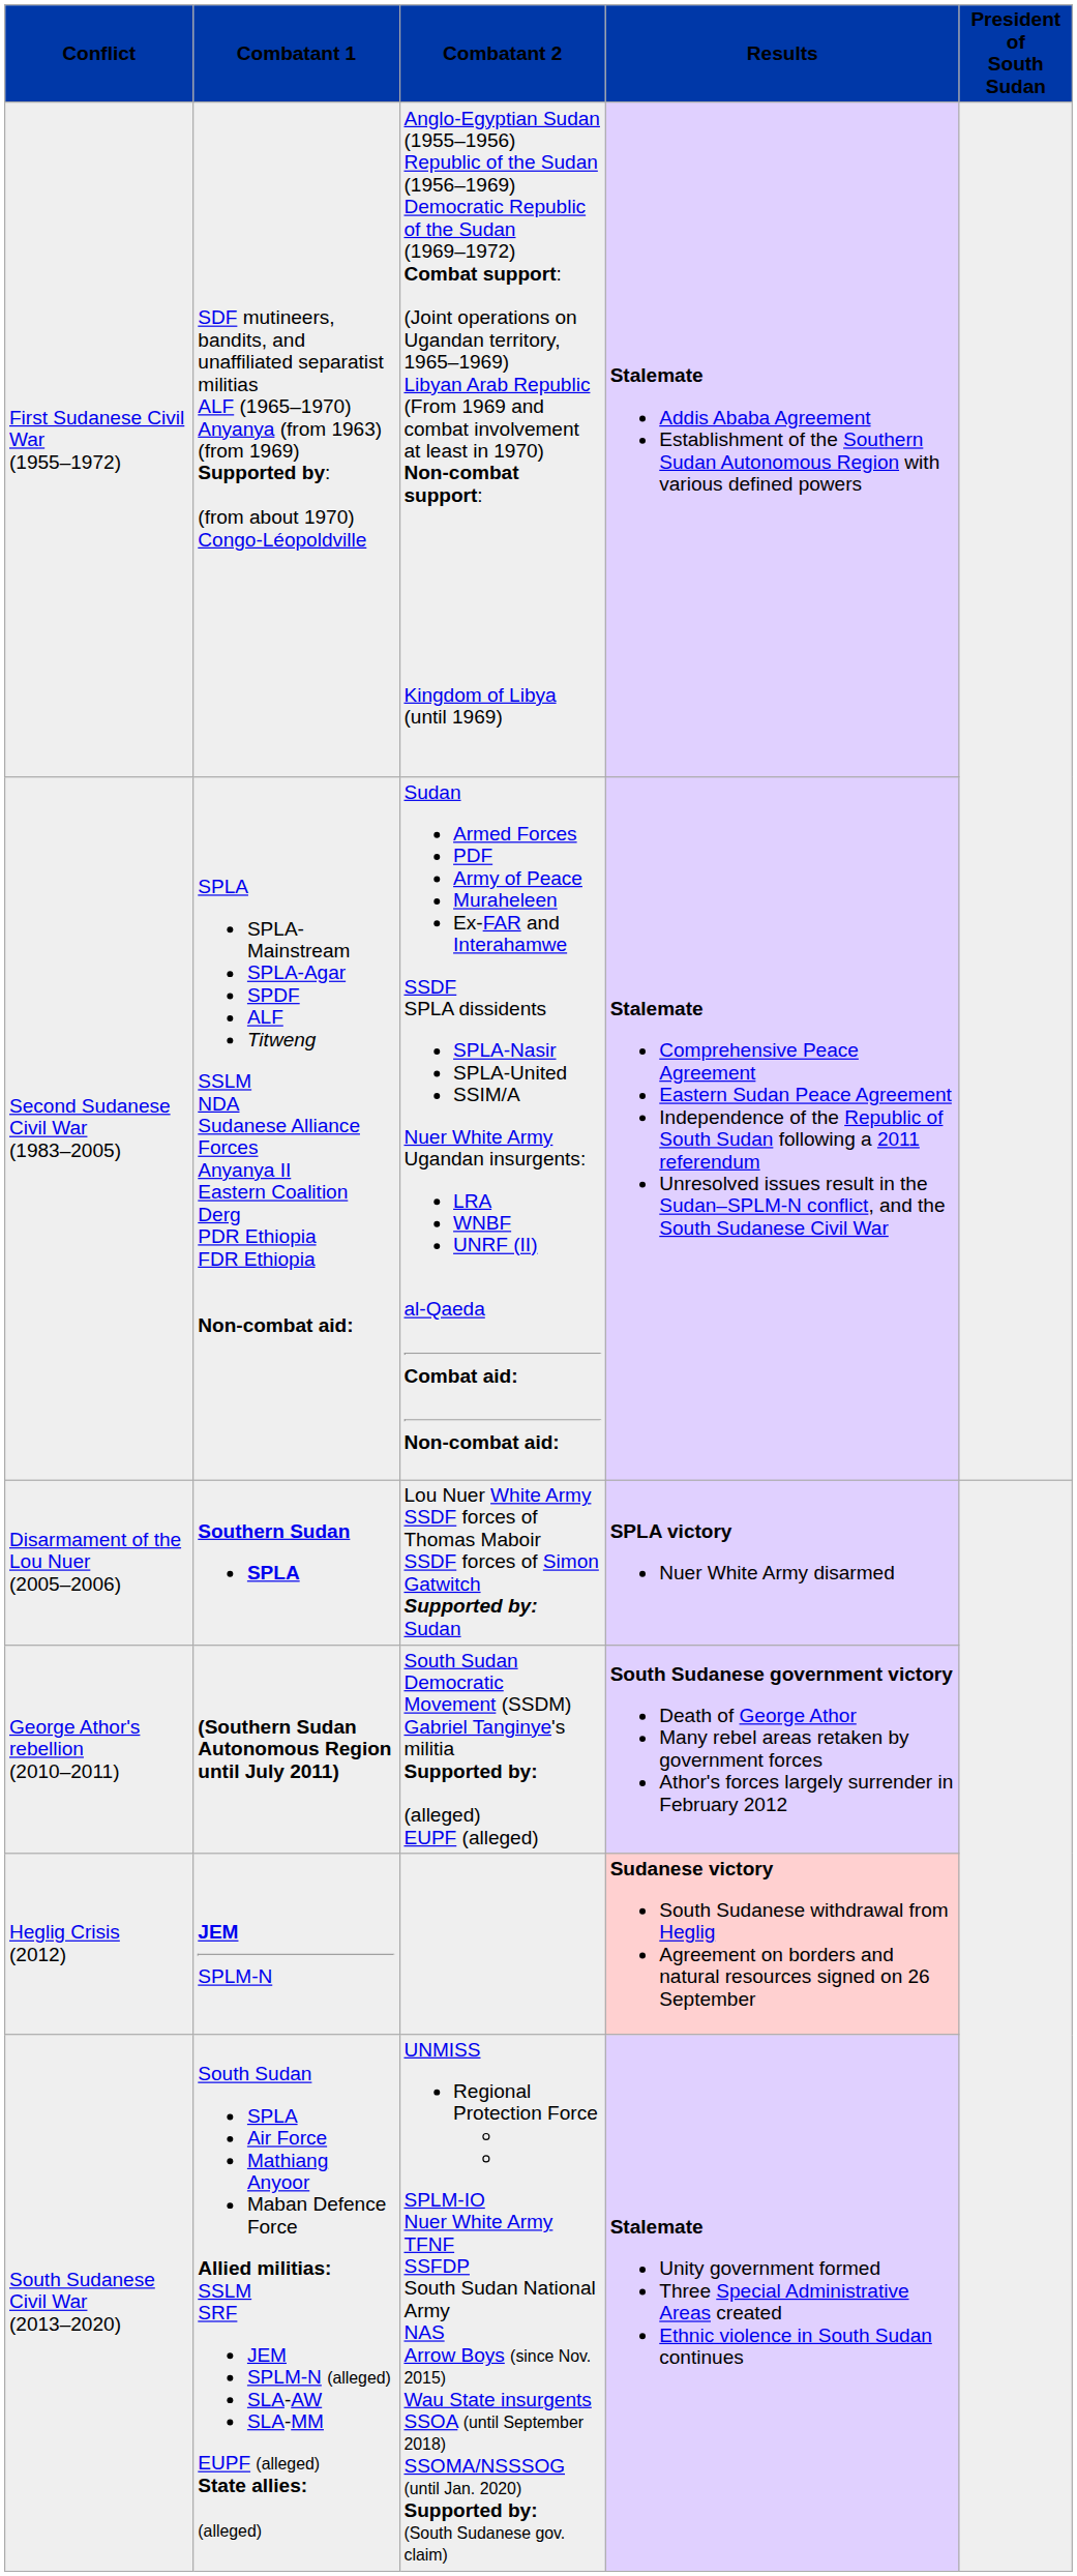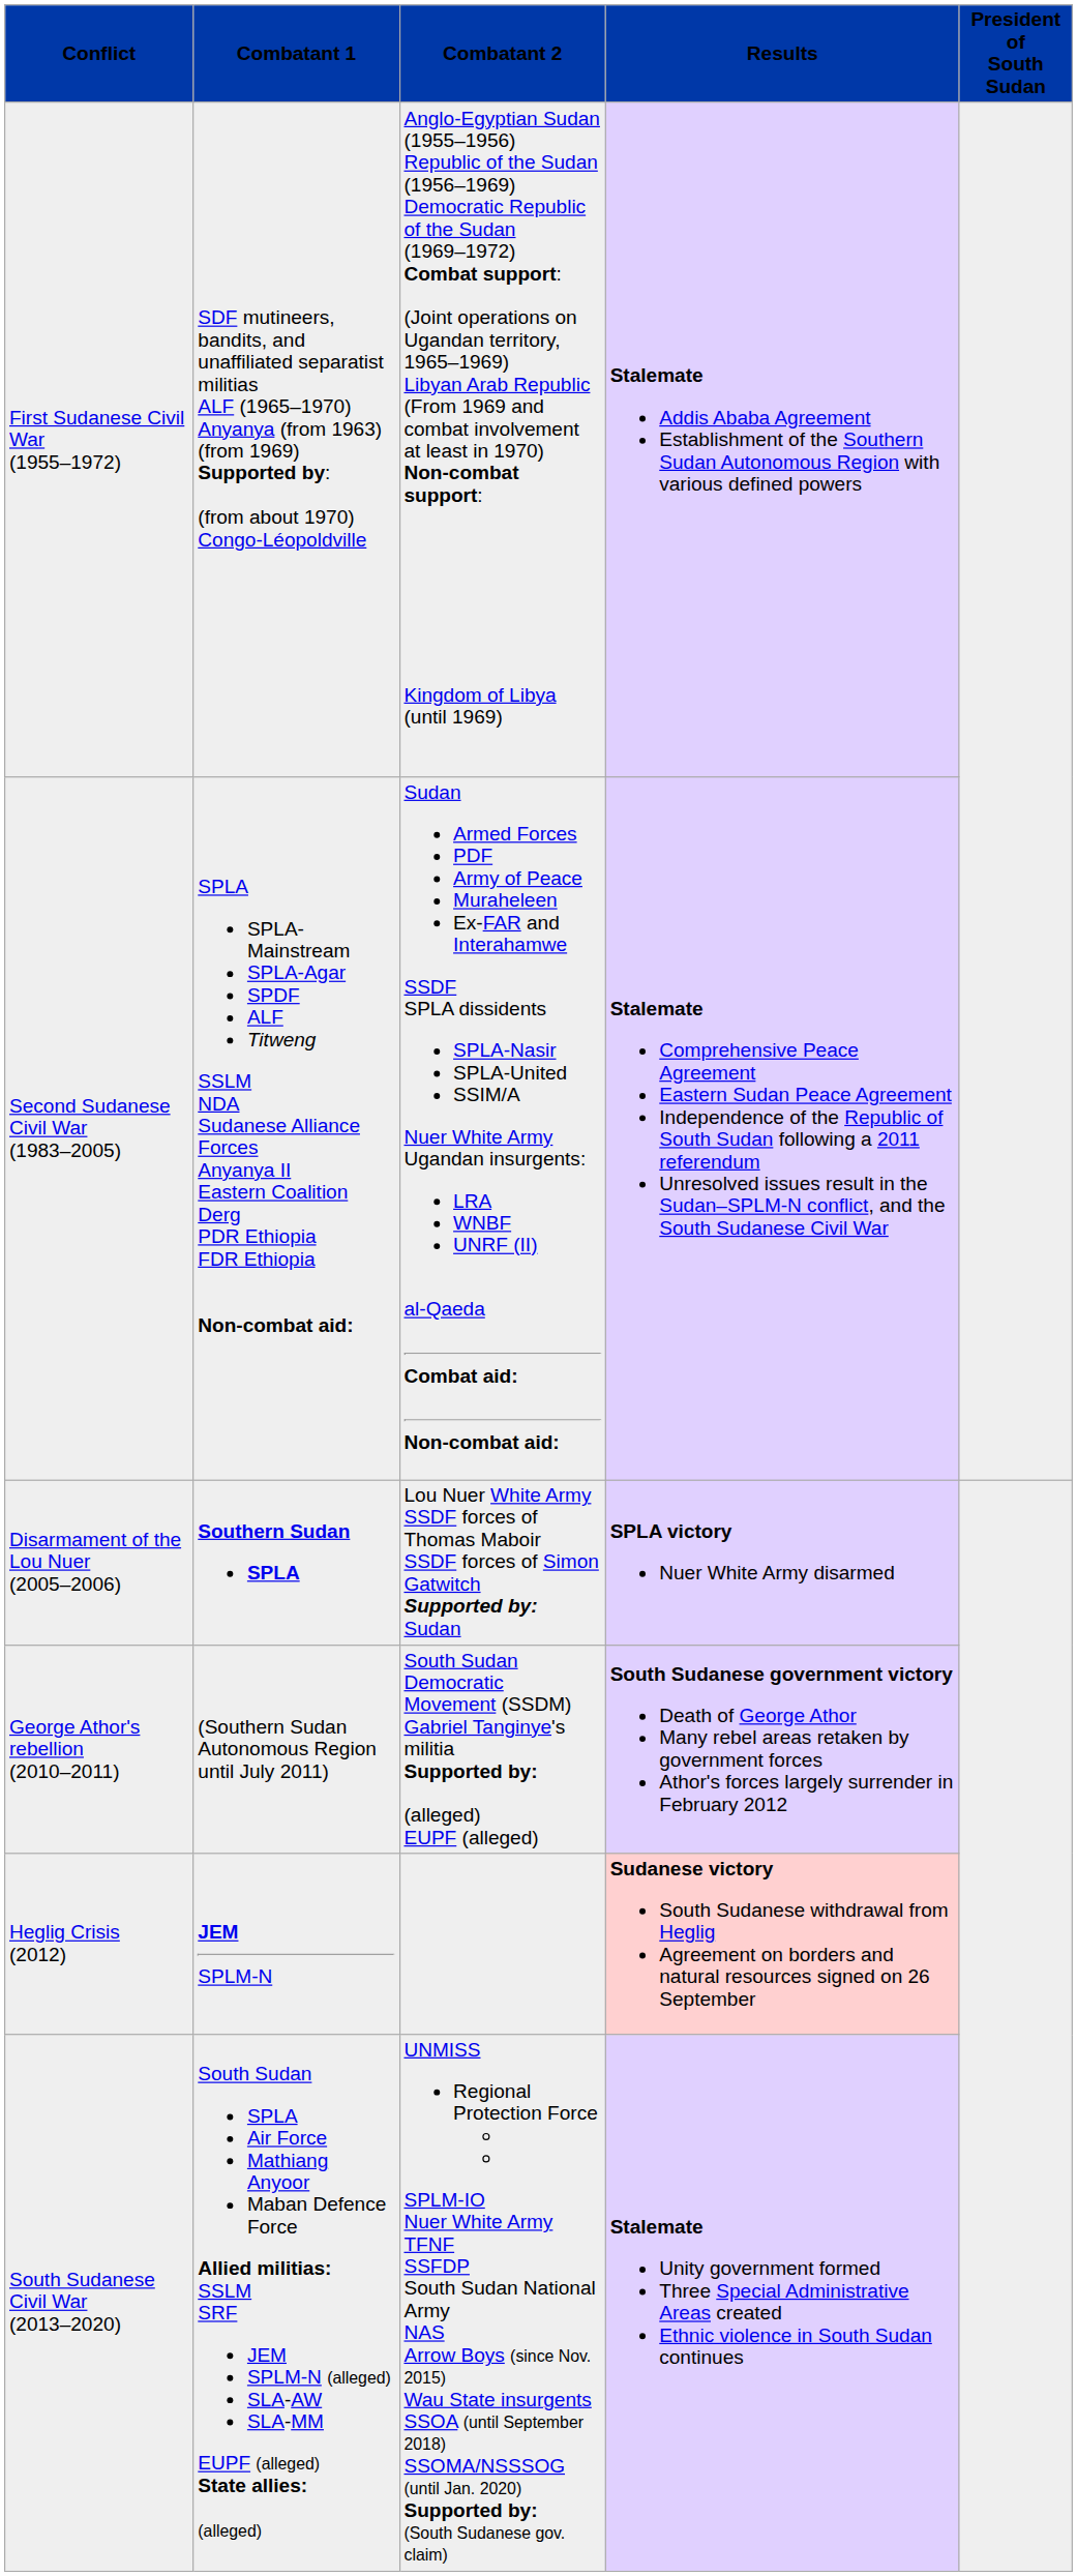George Athor's rebellion (2010–2011) | Combatant 1: bold -> normal
